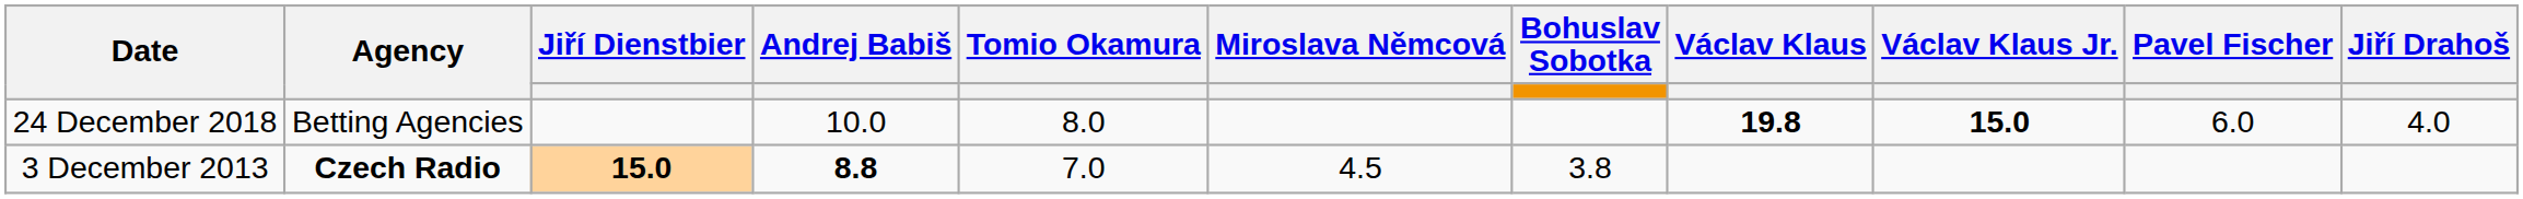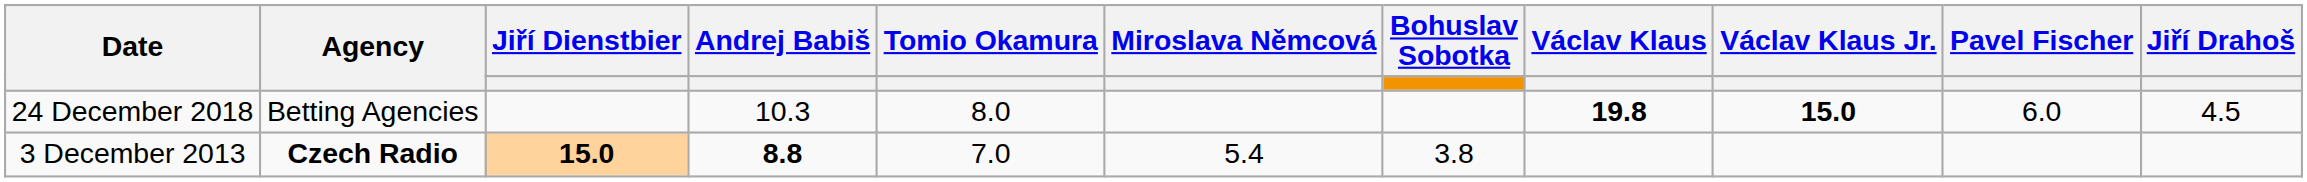24 December 2018 | Andrej Babiš: 10.0 -> 10.3
24 December 2018 | Jiří Drahoš: 4.0 -> 4.5
3 December 2013 | Miroslava Němcová: 4.5 -> 5.4
